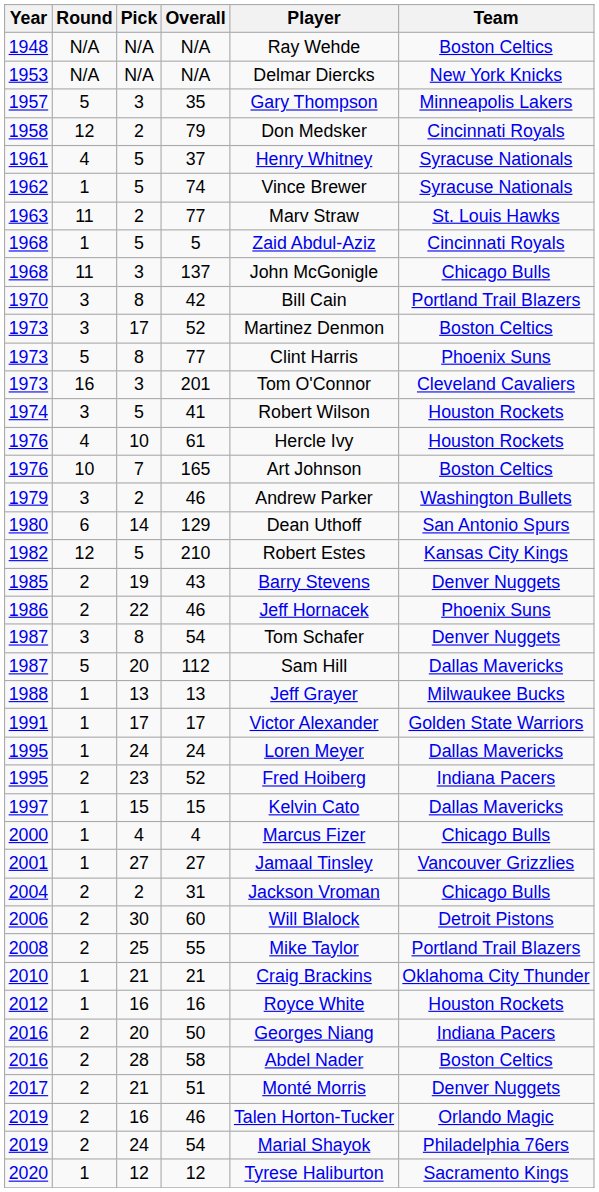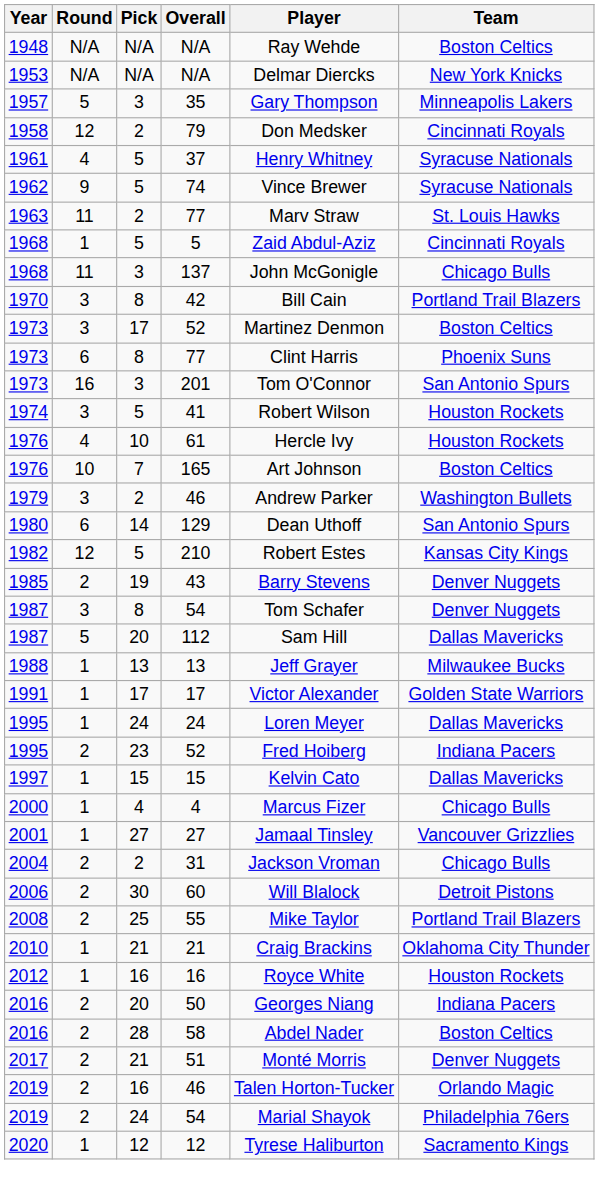74 | Round: 1 -> 9
1973 / 77 | Round: 5 -> 6
201 | Team: Cleveland Cavaliers -> San Antonio Spurs
- row: 1986 | 2 | 22 | 46 | Jeff Hornacek | Phoenix Suns
